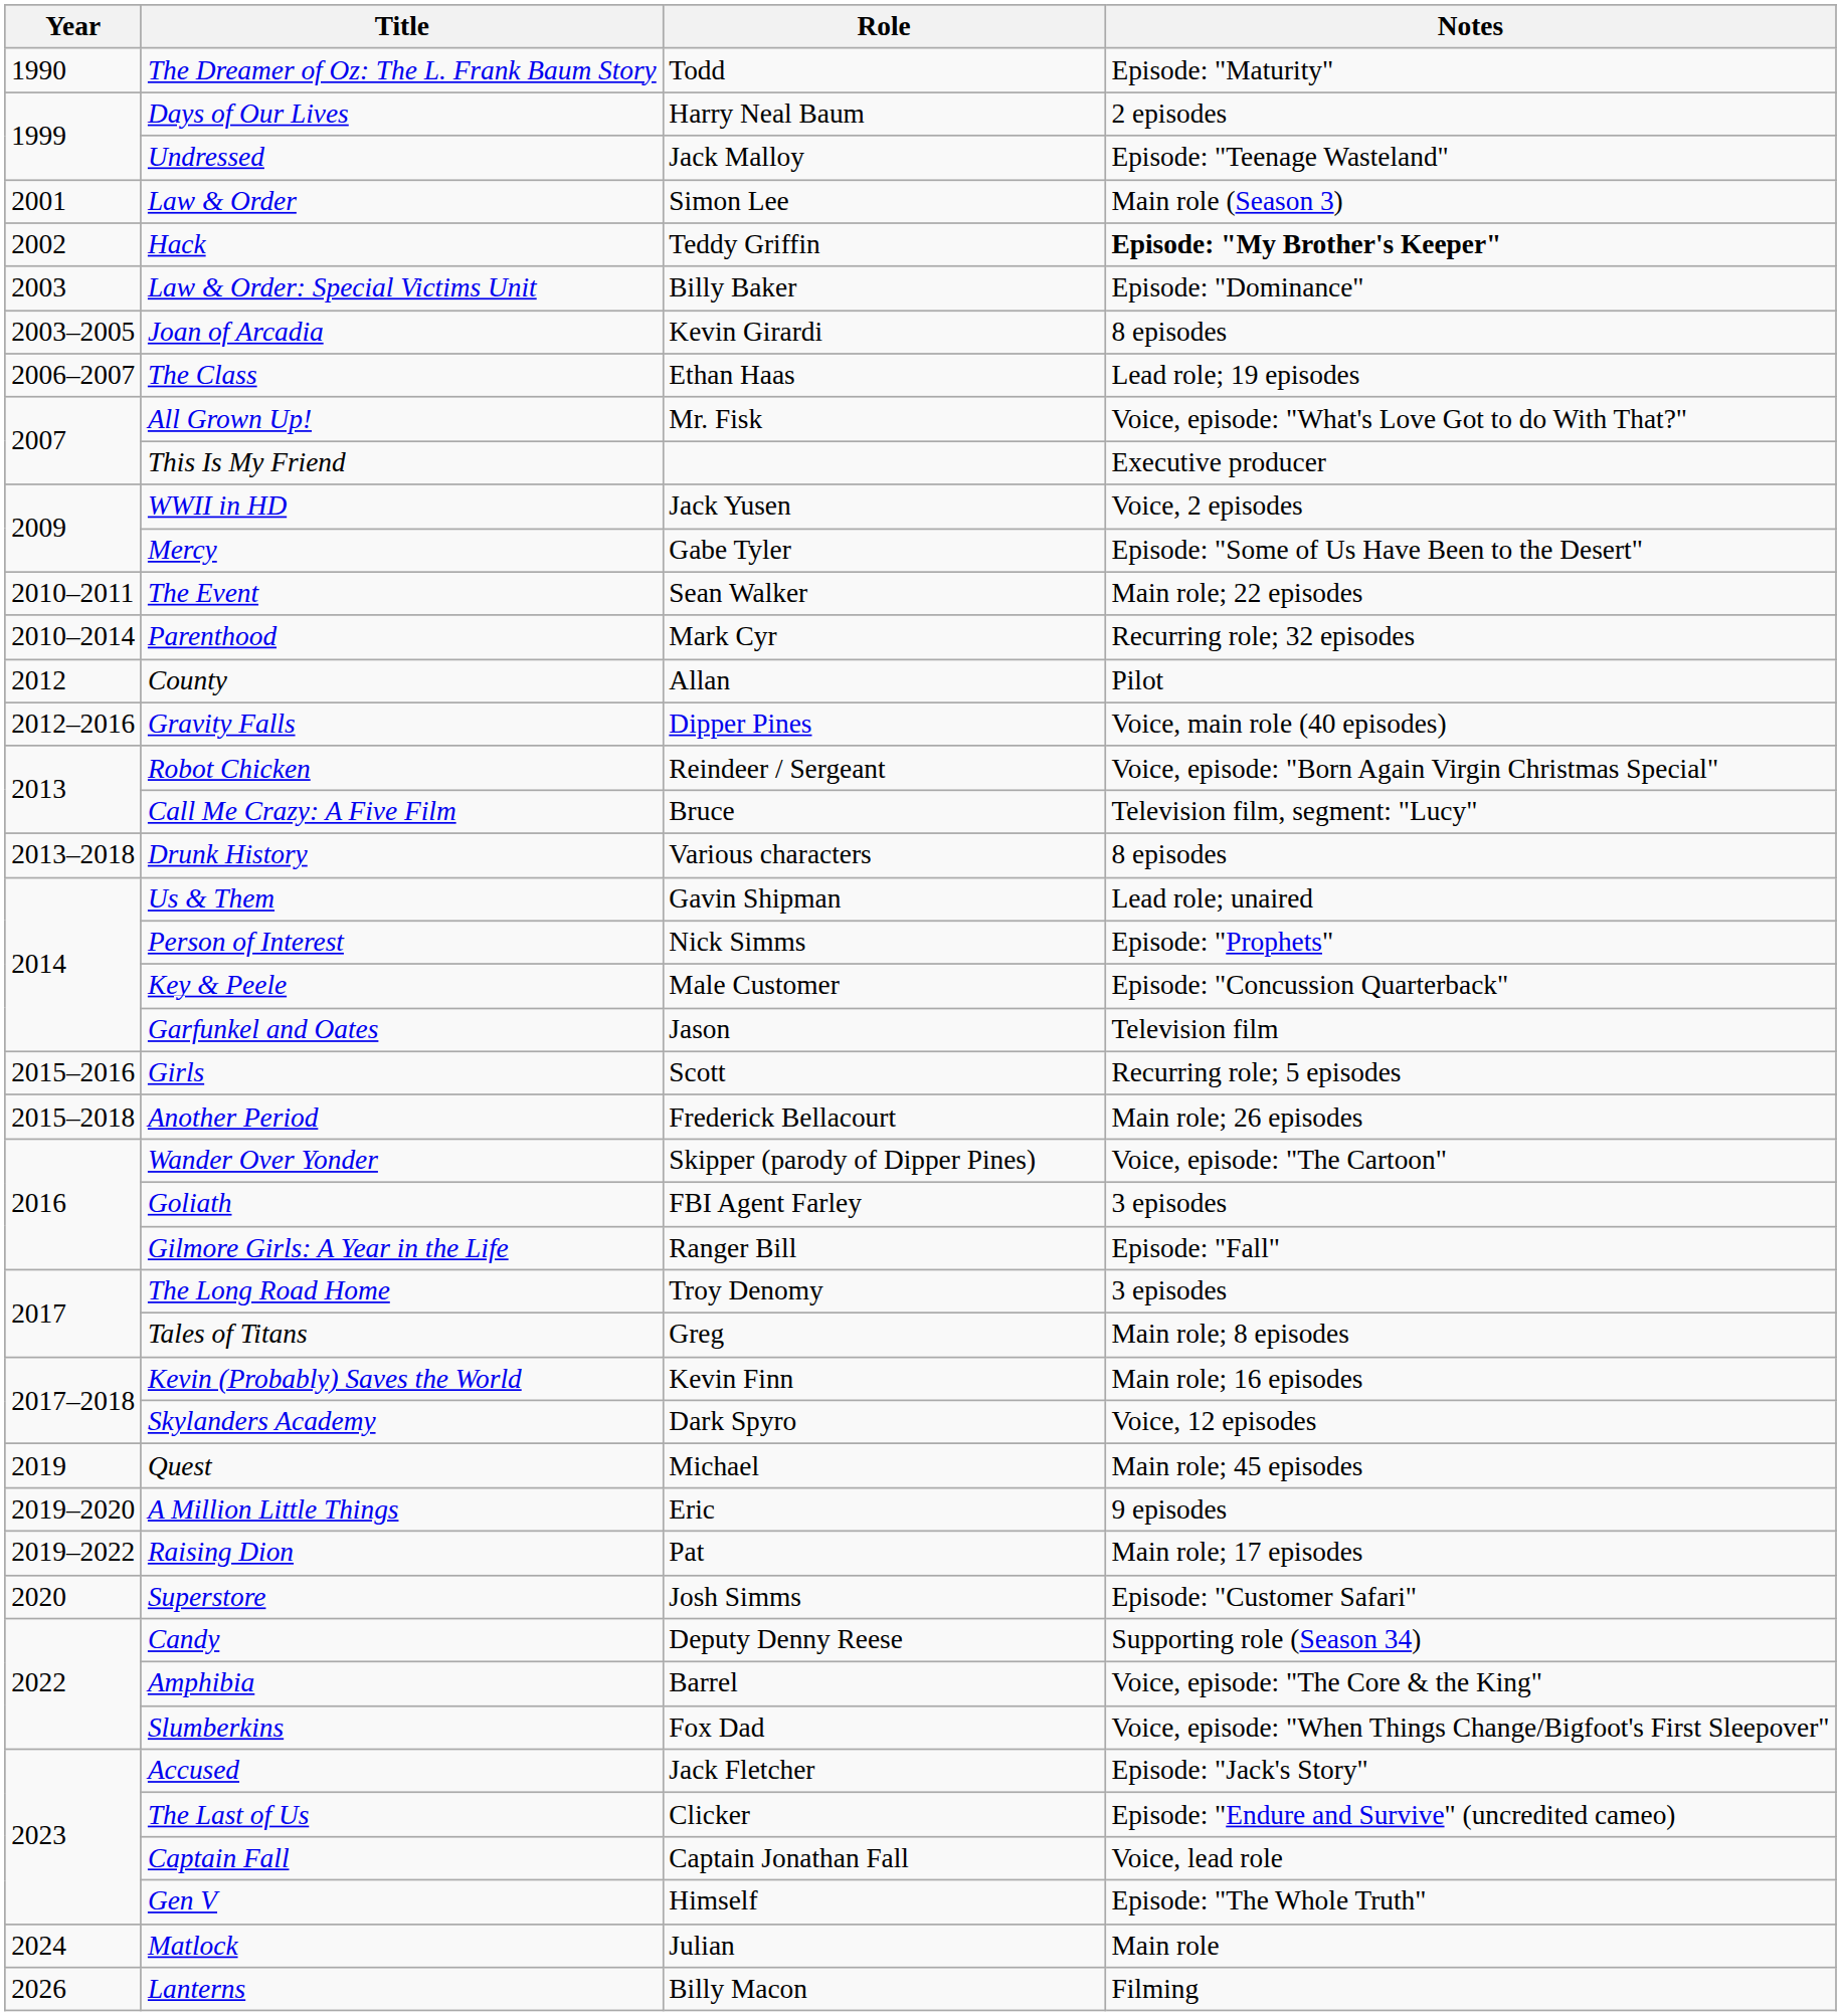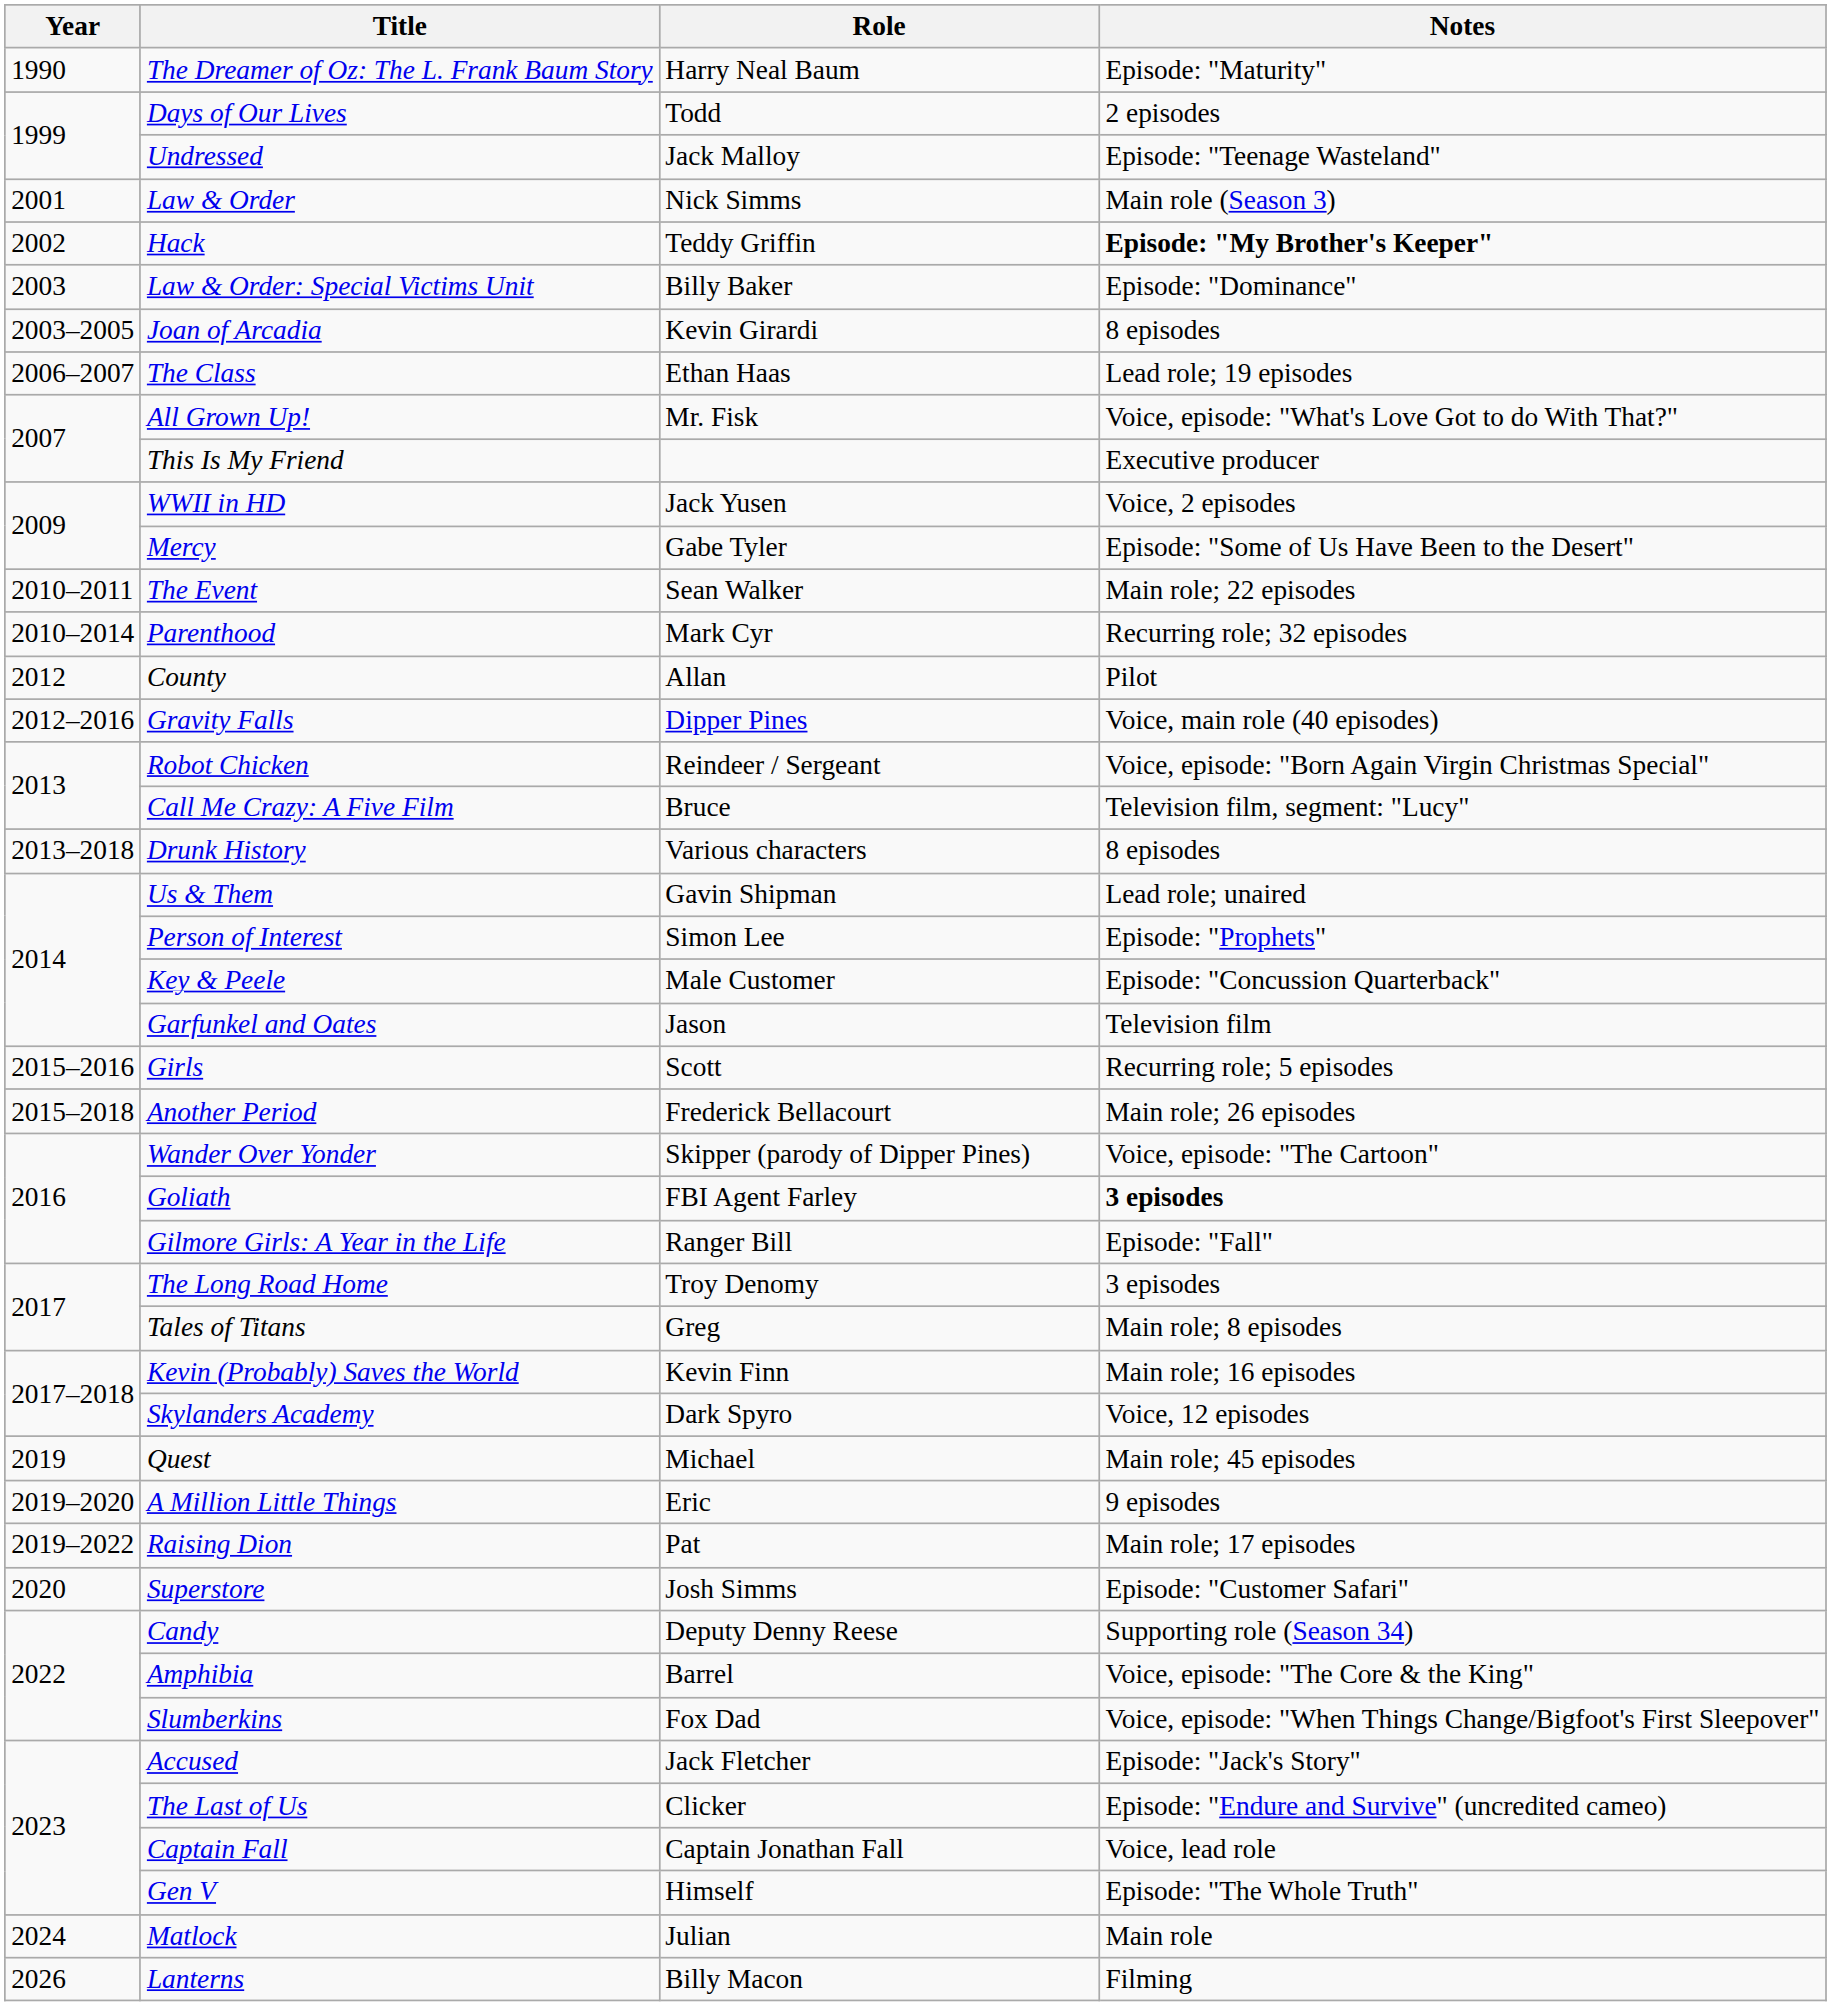The Dreamer of Oz: The L. Frank Baum Story | Role: Todd -> Harry Neal Baum
Days of Our Lives | Role: Harry Neal Baum -> Todd
Law & Order | Role: Simon Lee -> Nick Simms
Person of Interest | Role: Nick Simms -> Simon Lee
Goliath | Notes: normal -> bold
